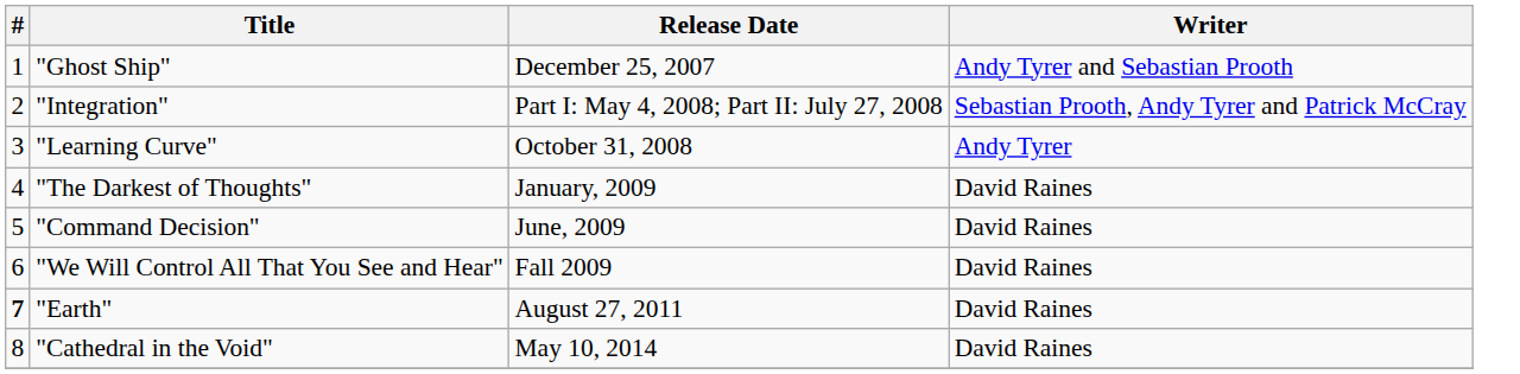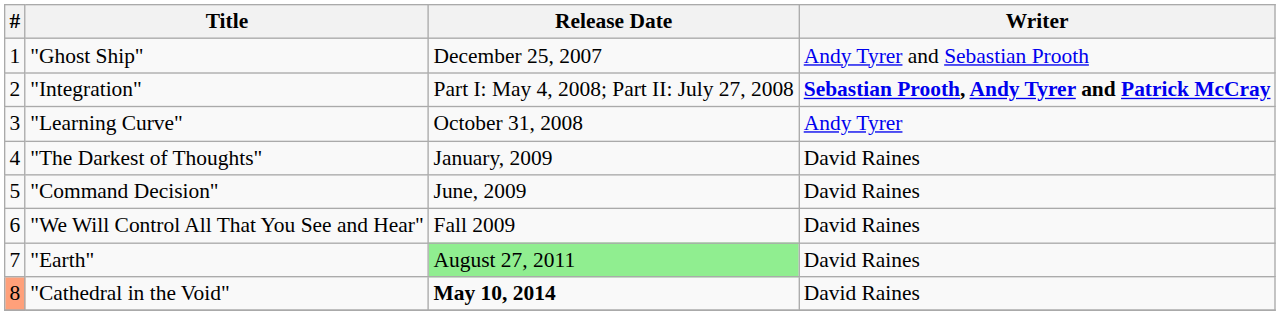"Integration" | Writer: normal -> bold
"Earth" | #: bold -> normal
"Earth" | Release Date: no background -> lightgreen background
"Cathedral in the Void" | #: no background -> lightsalmon background
"Cathedral in the Void" | Release Date: normal -> bold
